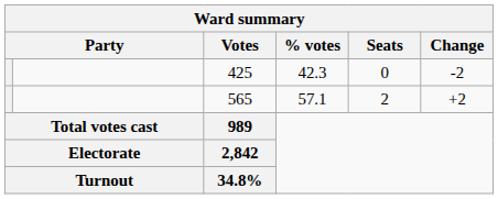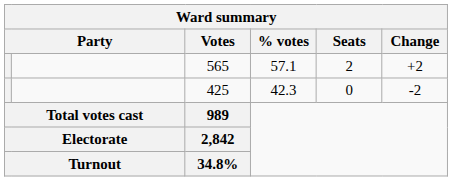rows swapped: 565 <-> 425
